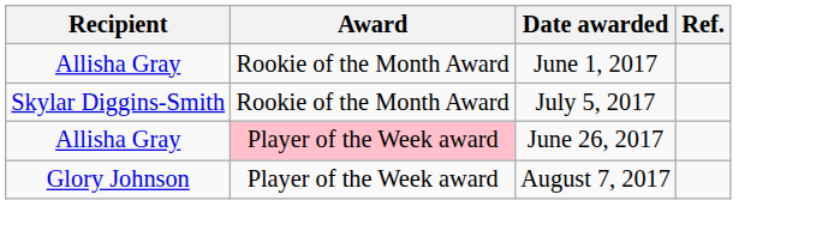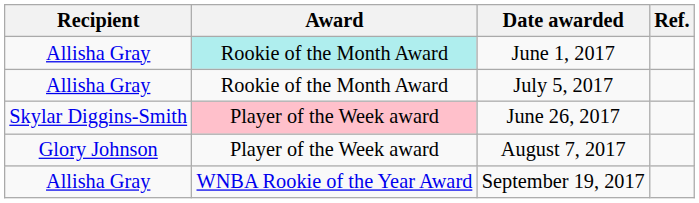June 1, 2017 | Award: no background -> paleturquoise background
July 5, 2017 | Recipient: Skylar Diggins-Smith -> Allisha Gray
June 26, 2017 | Recipient: Allisha Gray -> Skylar Diggins-Smith
+ row: Allisha Gray | WNBA Rookie of the Year Award | September 19, 2017
